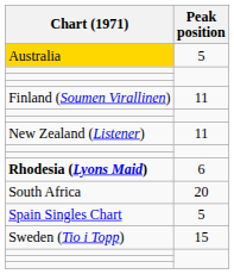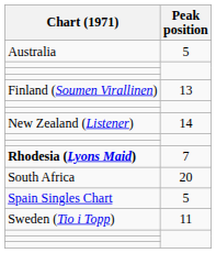row 2 | Chart (1971): gold background -> no background
row 6 | Peak position: 11 -> 13
row 9 | Peak position: 11 -> 14
row 12 | Peak position: 6 -> 7
row 15 | Peak position: 15 -> 11
